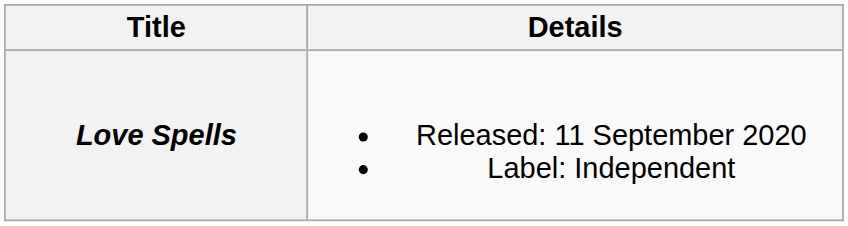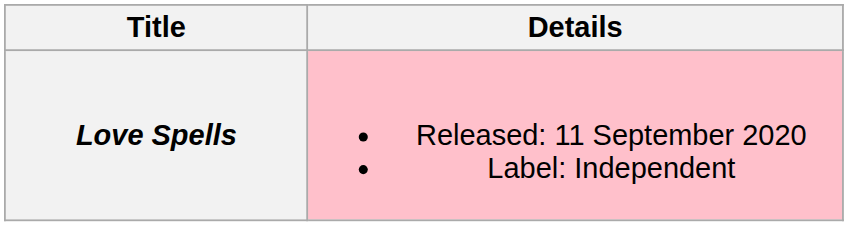Love Spells | Details: no background -> pink background
